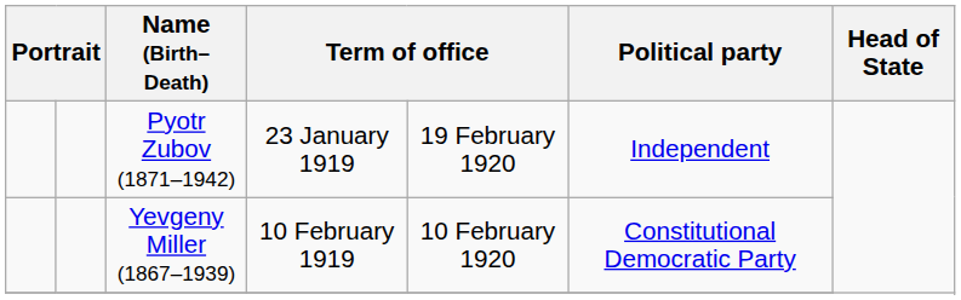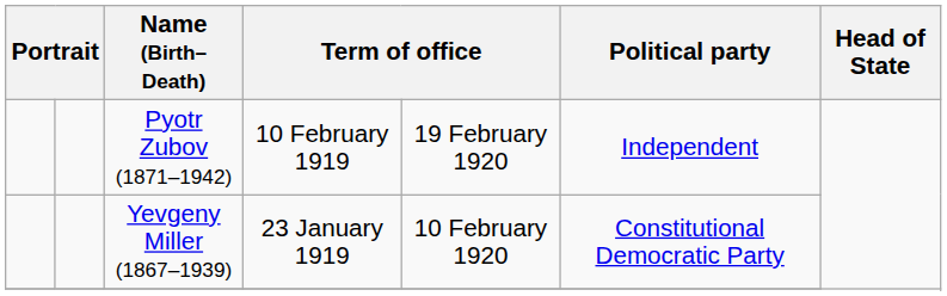Pyotr Zubov (1871–1942) | column 4: 23 January 1919 -> 10 February 1919
Yevgeny Miller (1867–1939) | column 4: 10 February 1919 -> 23 January 1919
